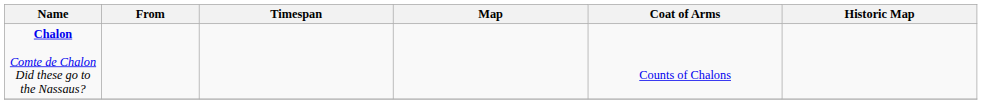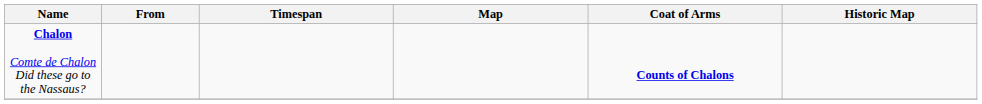Chalon Comte de Chalon Did these go to the Nassaus? | Coat of Arms: normal -> bold
